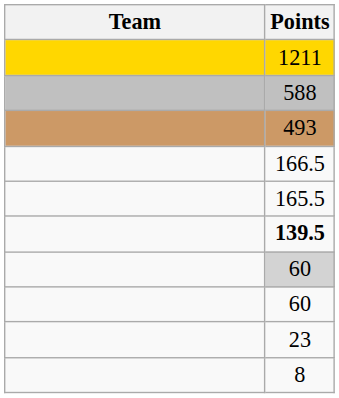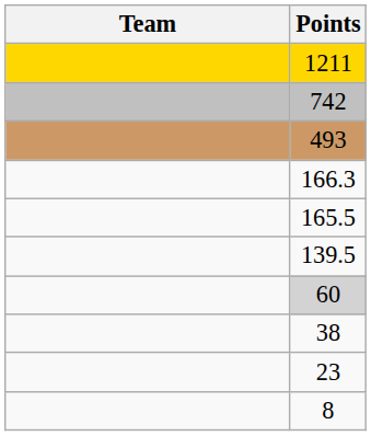row 3 | Points: 588 -> 742
row 5 | Points: 166.5 -> 166.3
row 7 | Points: bold -> normal
row 9 | Points: 60 -> 38
